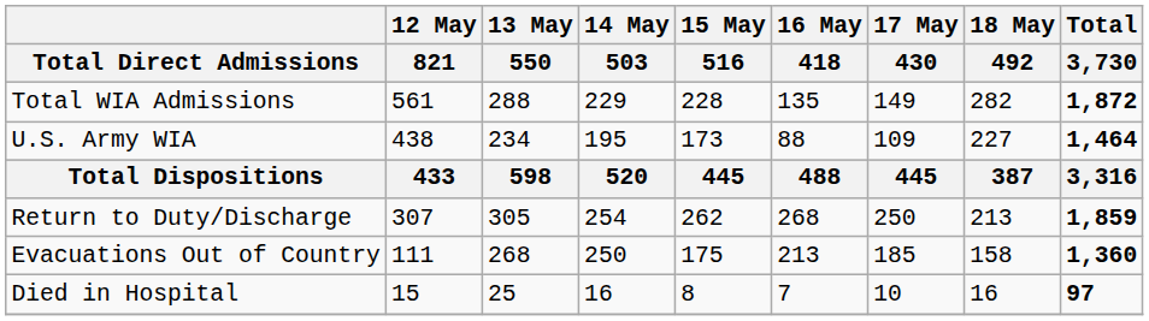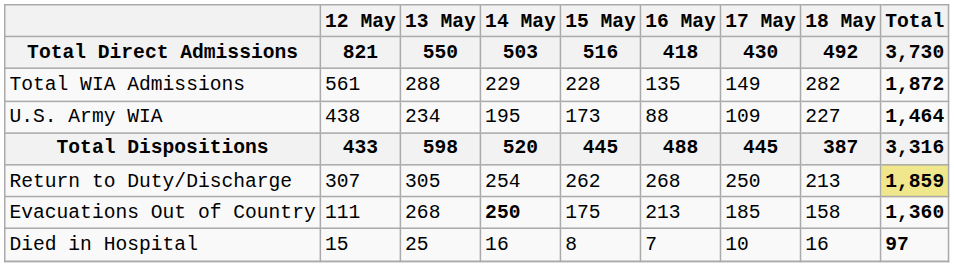Return to Duty/Discharge | Total / 3,730: no background -> khaki background
Evacuations Out of Country | 14 May / 503: normal -> bold
